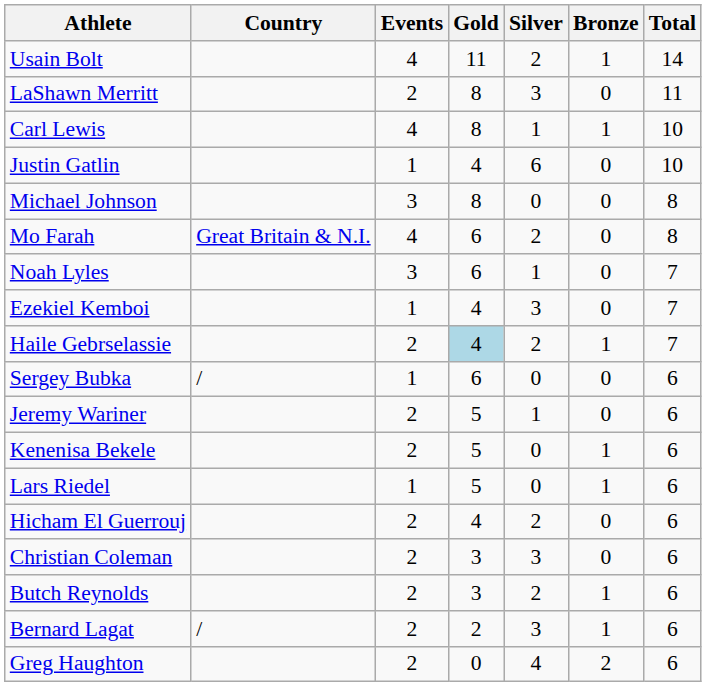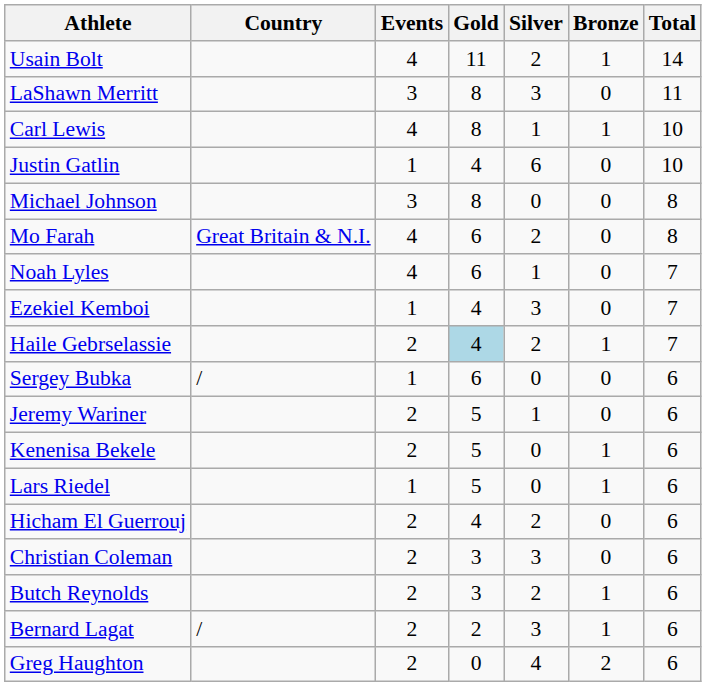LaShawn Merritt | Events: 2 -> 3
Noah Lyles | Events: 3 -> 4
